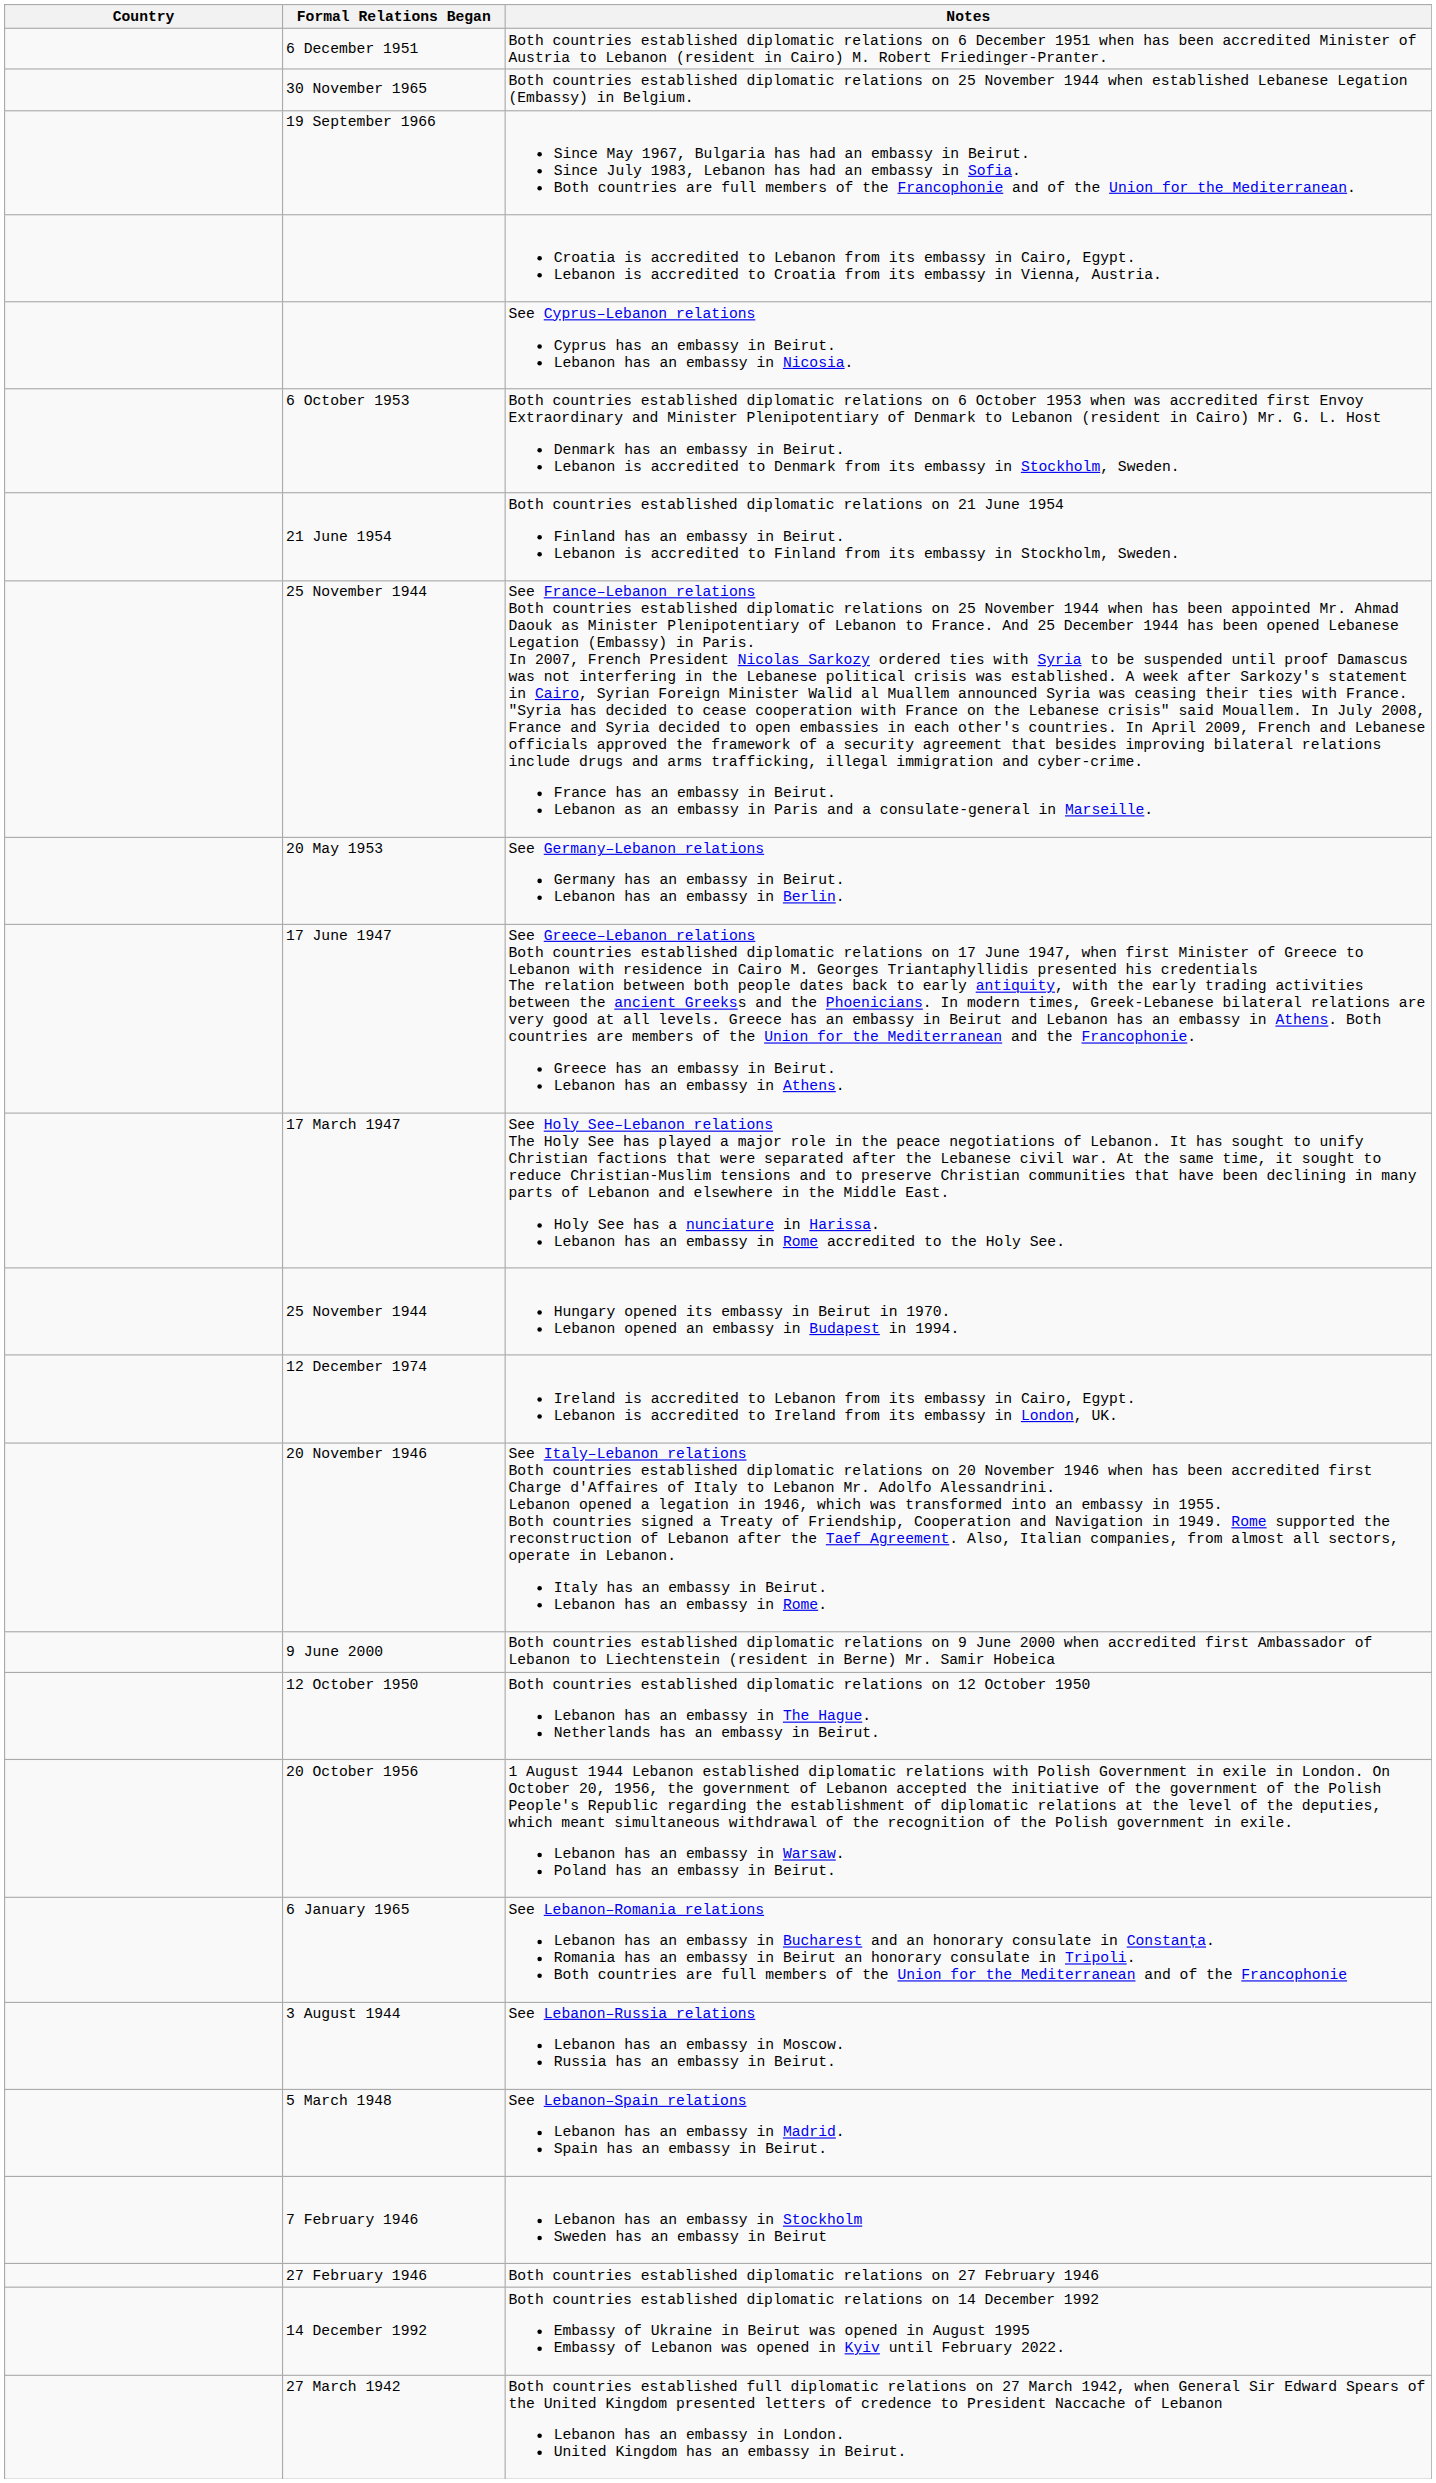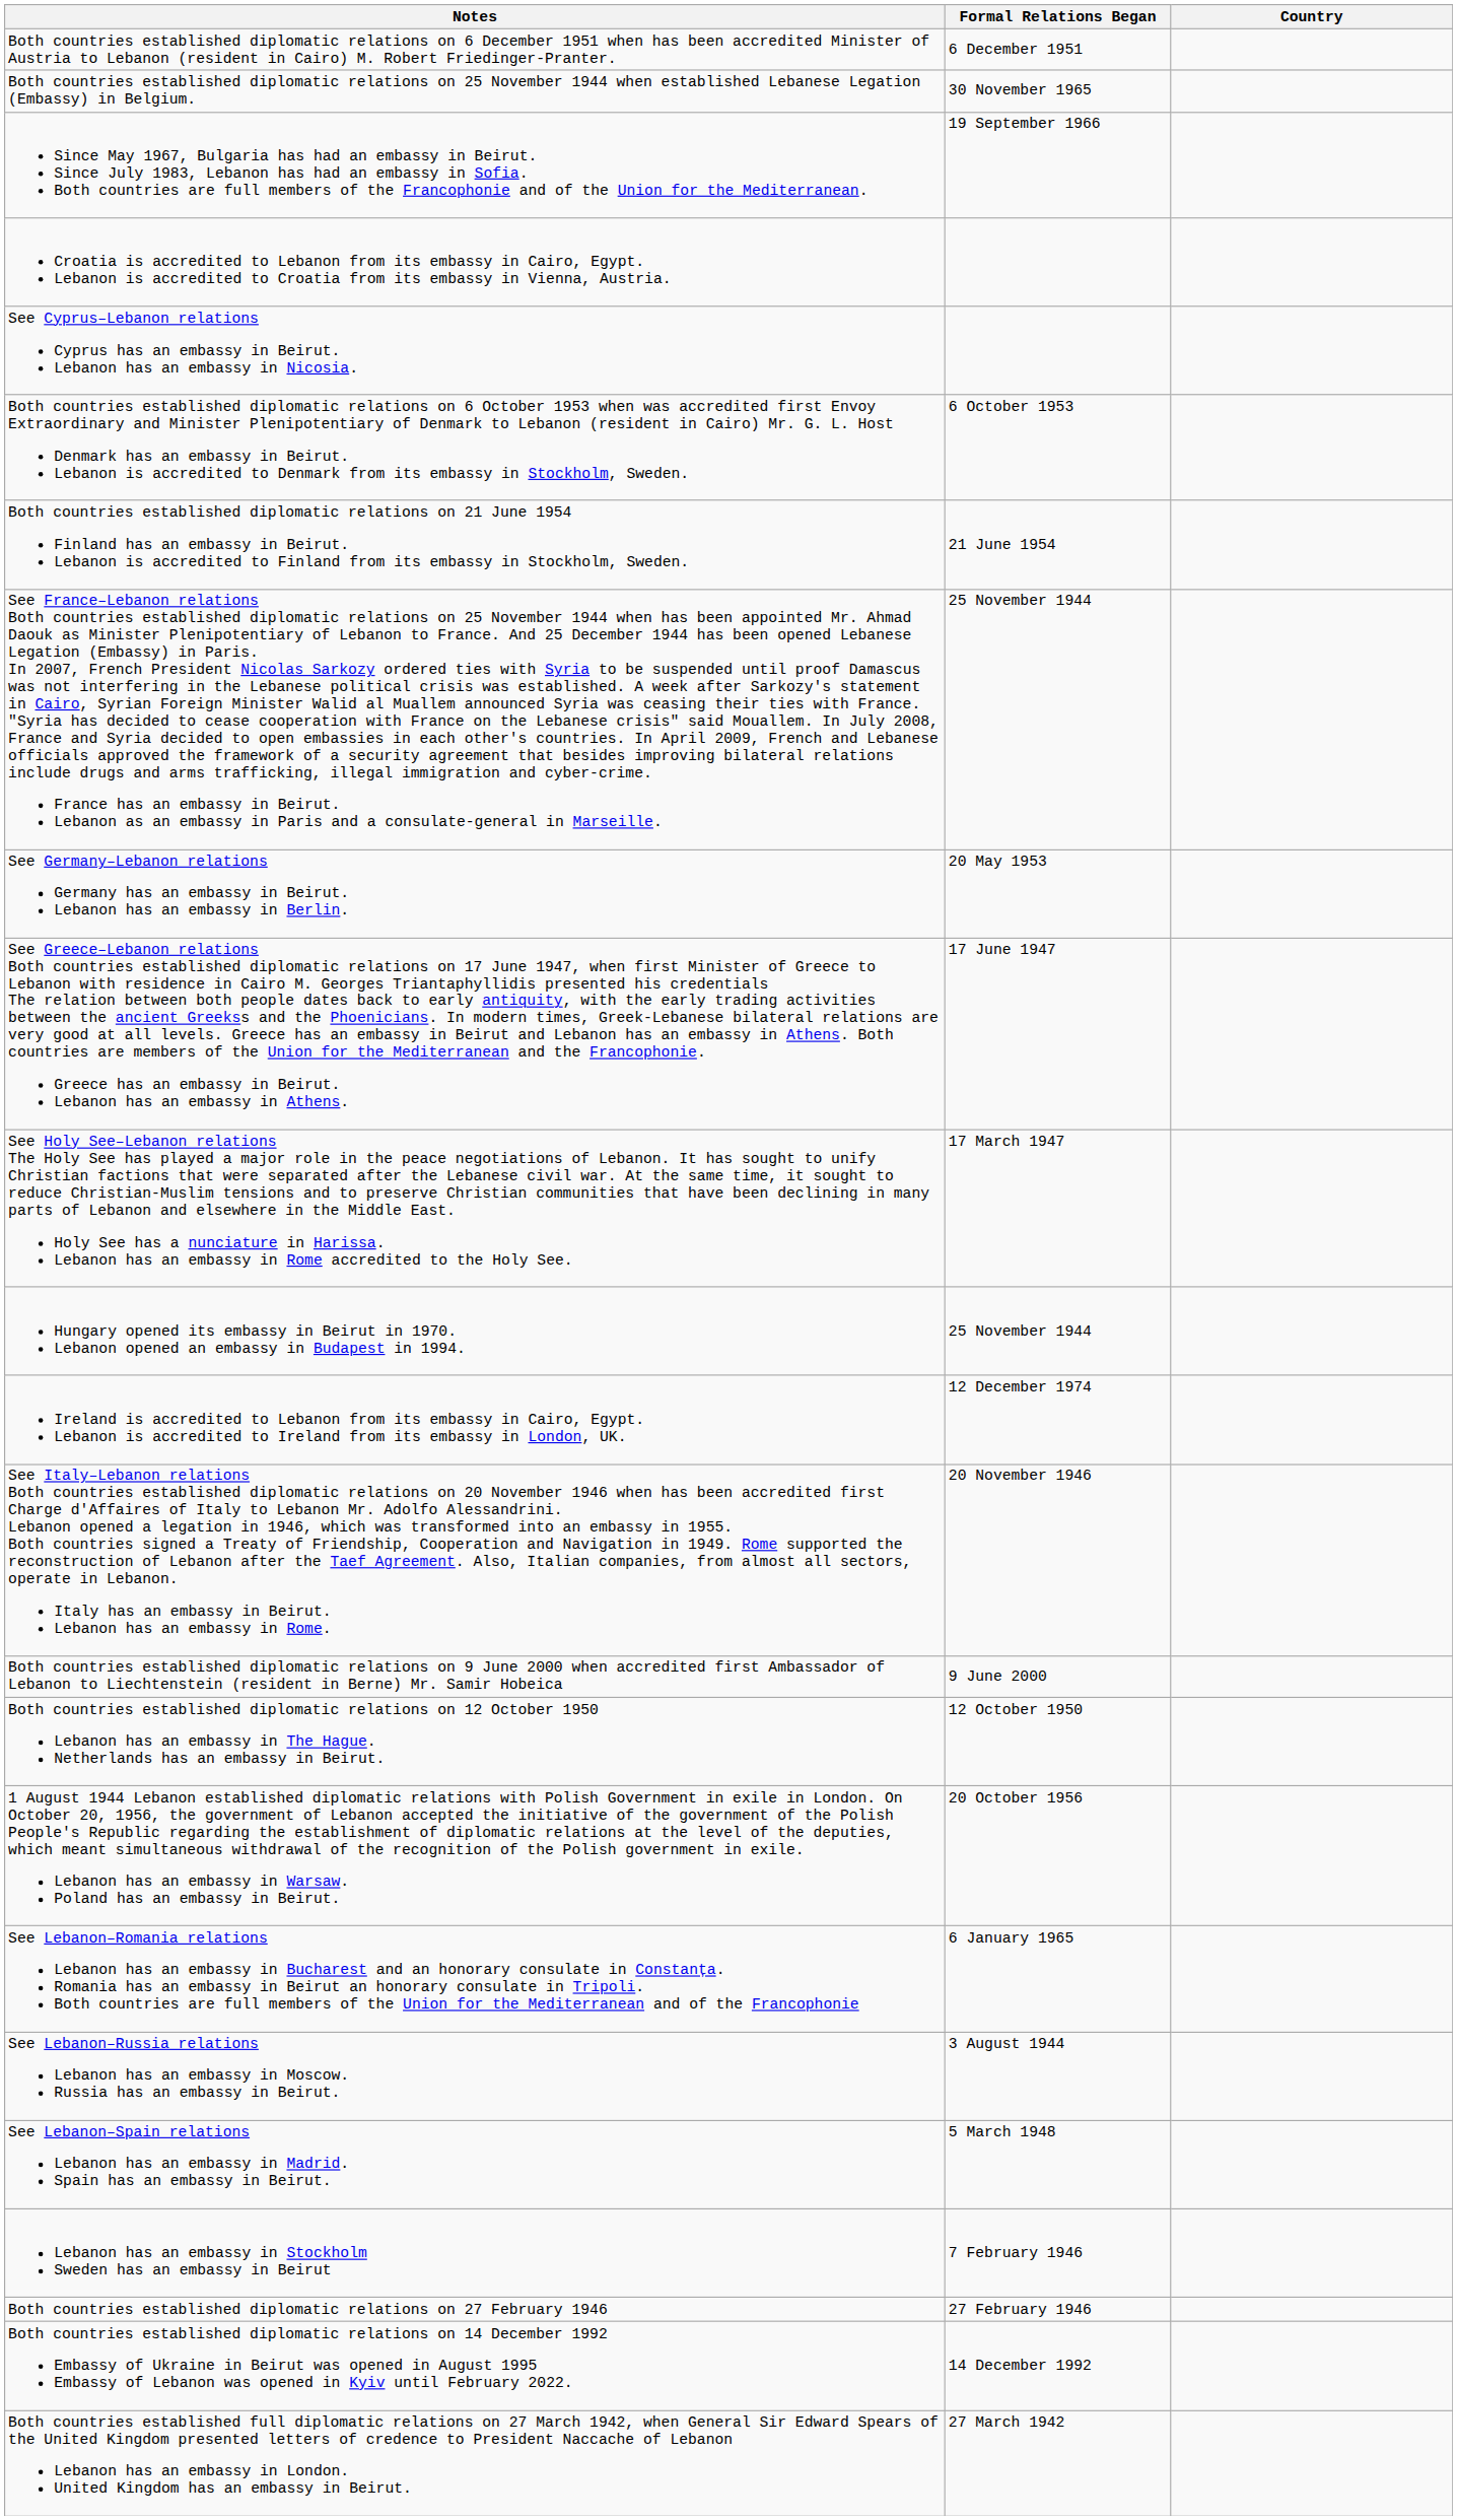columns swapped: Country <-> Notes
